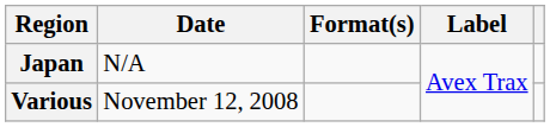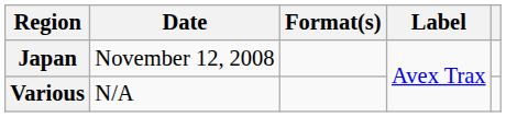Japan | Date: N/A -> November 12, 2008
Various | Date: November 12, 2008 -> N/A
